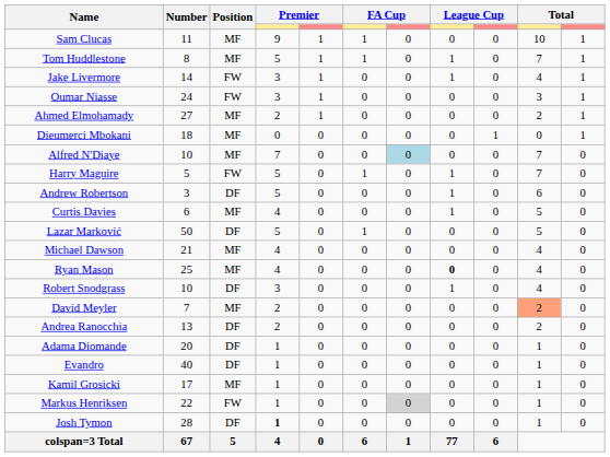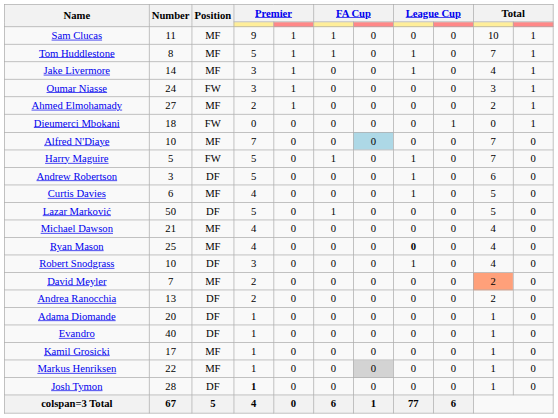Jake Livermore | Position: FW -> MF
Dieumerci Mbokani | Position: MF -> FW
Markus Henriksen | Position: FW -> MF
